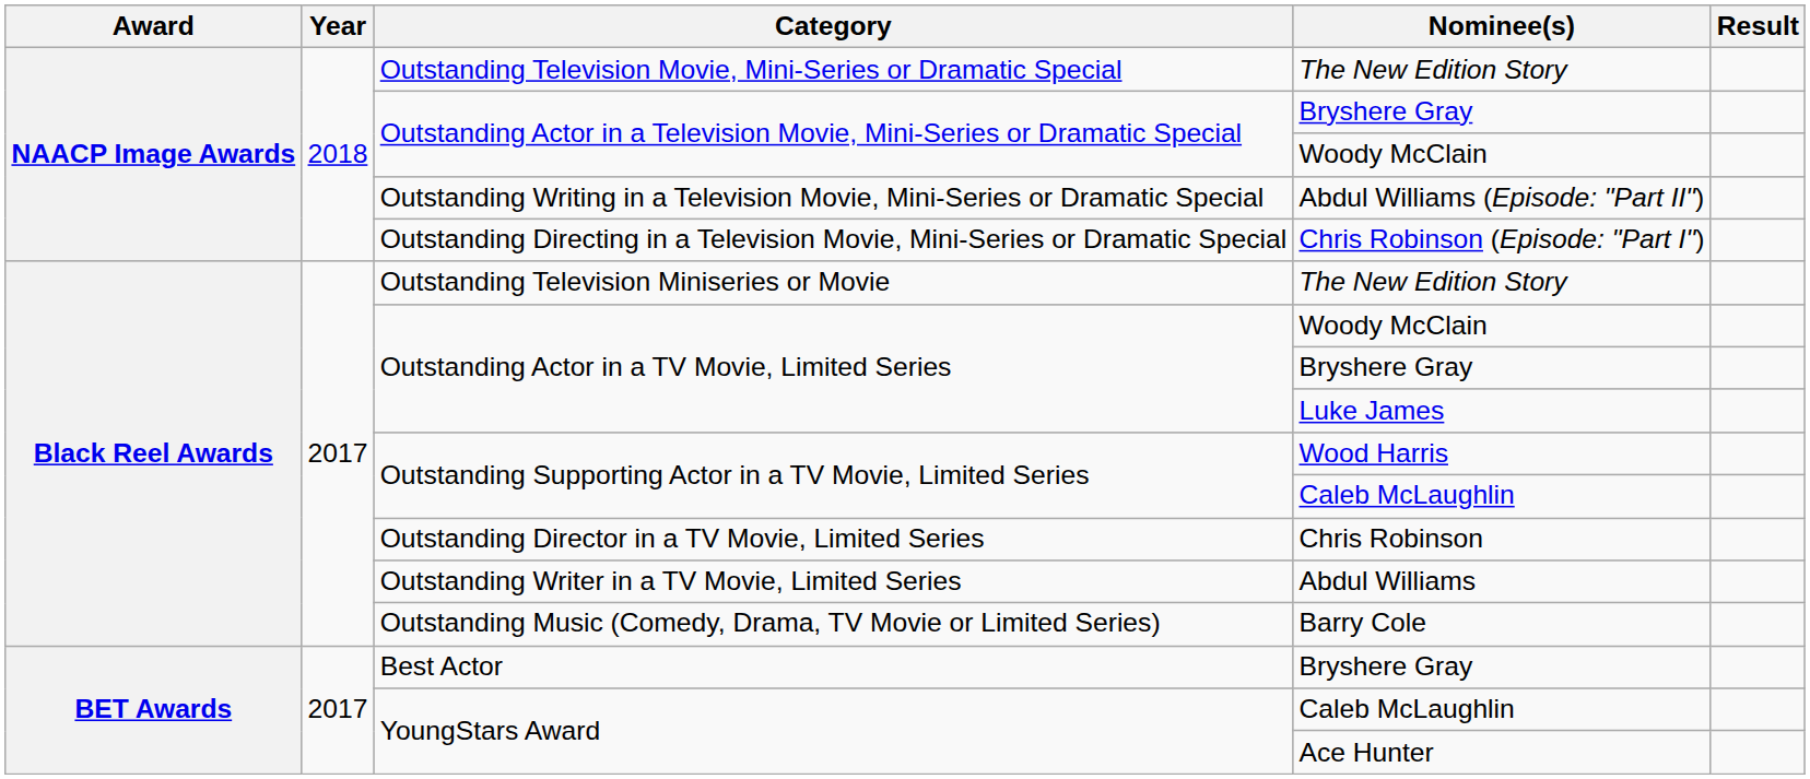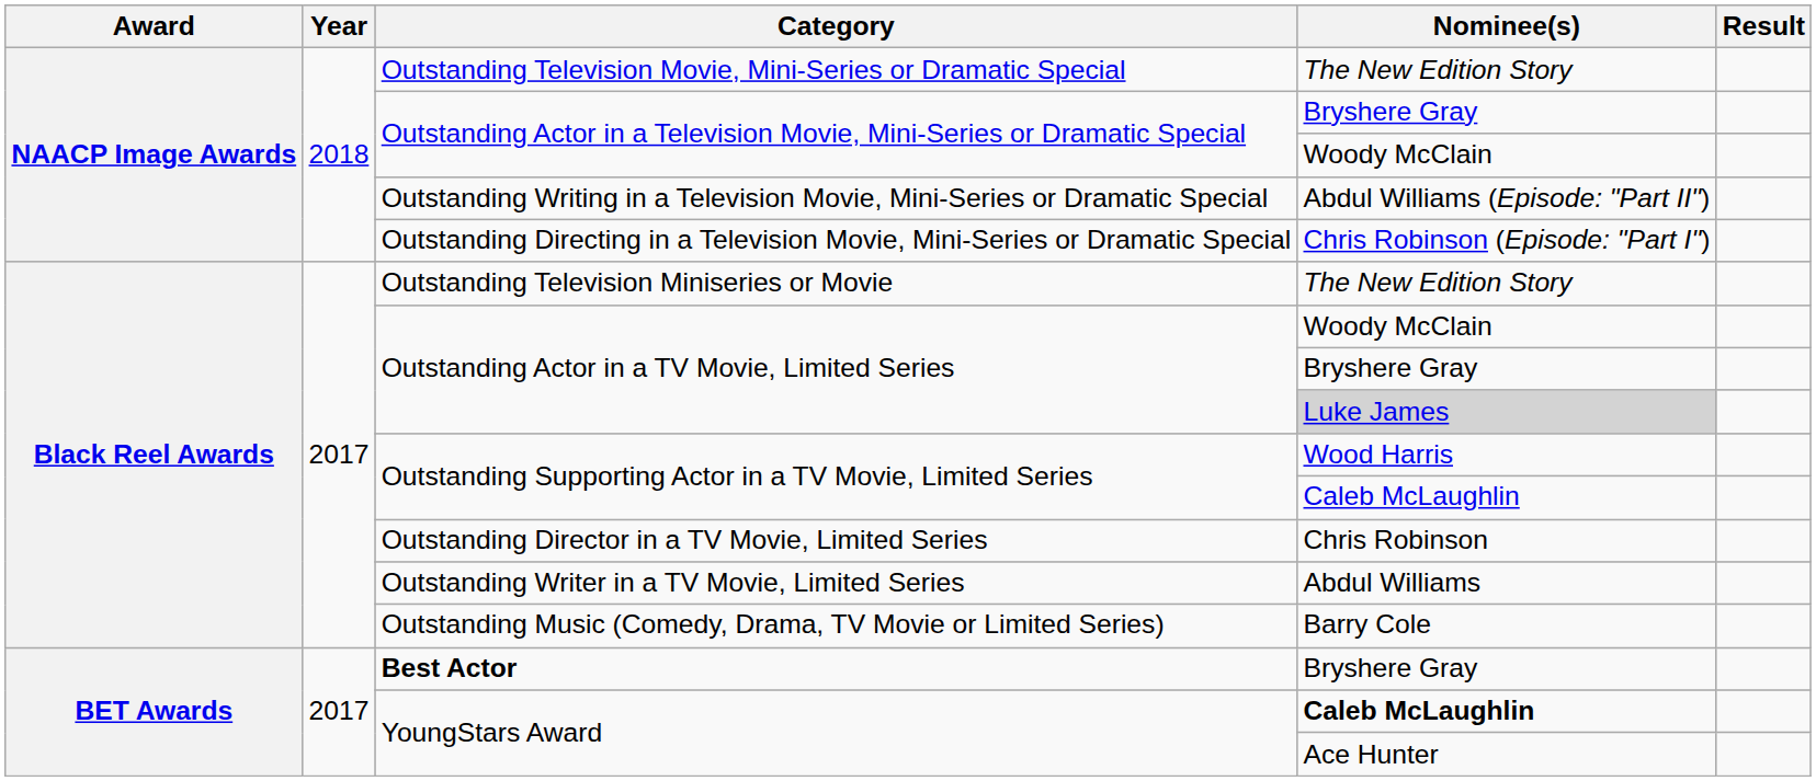Outstanding Actor in a TV Movie, Limited Series / Luke James | Nominee(s): no background -> lightgrey background
Best Actor | Category: normal -> bold
YoungStars Award / Caleb McLaughlin | Nominee(s): normal -> bold
